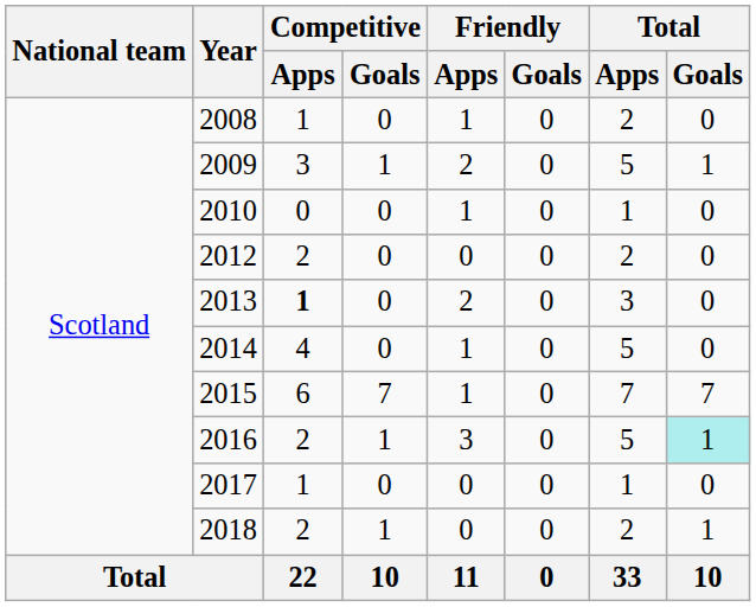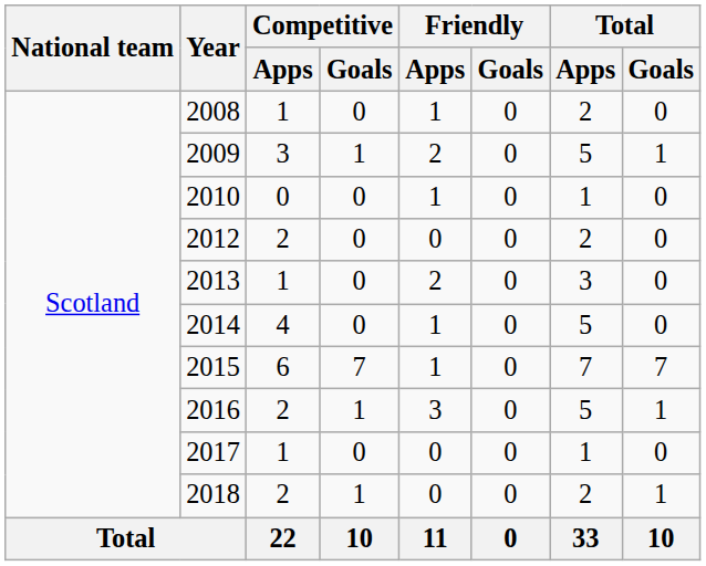2013 | Competitive / Apps: bold -> normal
2016 | Total / Goals: paleturquoise background -> no background
